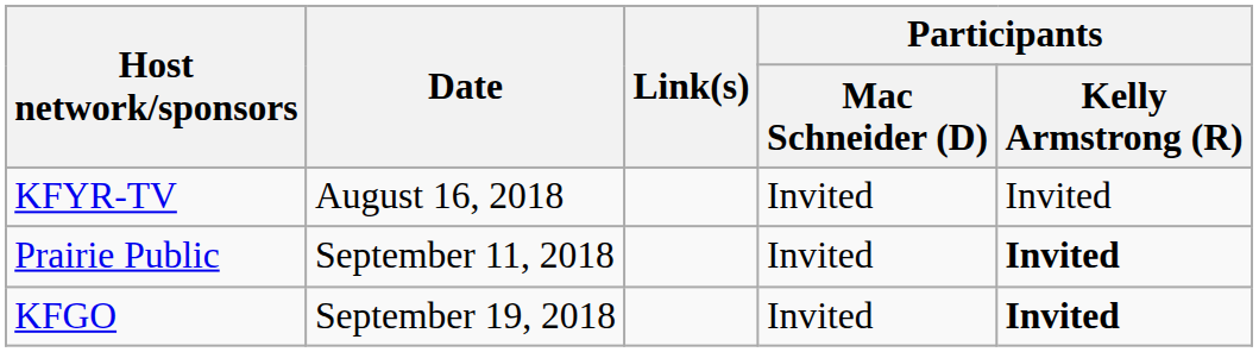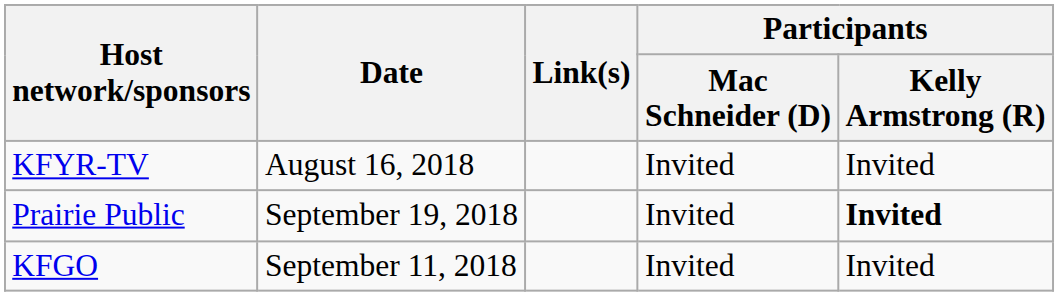Prairie Public | Date: September 11, 2018 -> September 19, 2018
KFGO | Date: September 19, 2018 -> September 11, 2018
KFGO | Participants / Kelly Armstrong (R): bold -> normal
